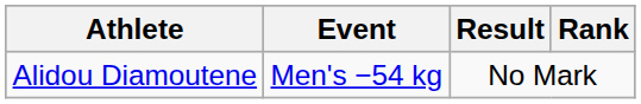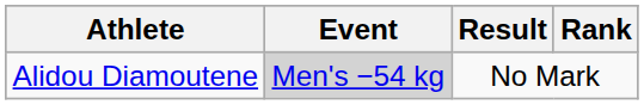Alidou Diamoutene | Event: no background -> lightgrey background
